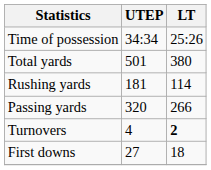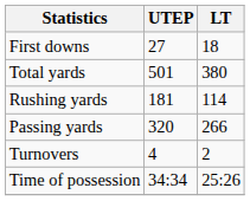rows swapped: First downs <-> Time of possession
Turnovers | LT: bold -> normal
